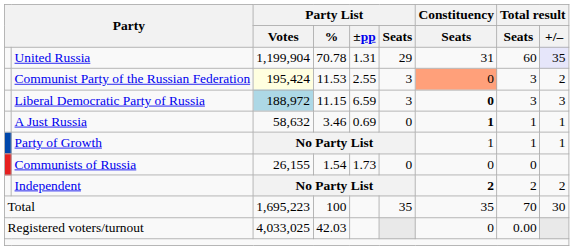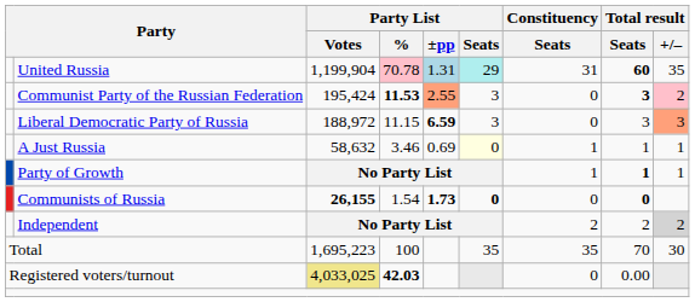United Russia | Party List / %: no background -> pink background
United Russia | Party List / ±pp: no background -> lightblue background
United Russia | Party List / Seats: no background -> paleturquoise background
United Russia | Total result / Seats: normal -> bold
United Russia | Total result / +/–: lavender background -> no background
Communist Party of the Russian Federation | Party List / Votes: lightyellow background -> no background
Communist Party of the Russian Federation | Party List / %: normal -> bold
Communist Party of the Russian Federation | Party List / ±pp: no background -> lightsalmon background
Communist Party of the Russian Federation | Constituency / Seats: lightsalmon background -> no background
Communist Party of the Russian Federation | Total result / Seats: normal -> bold
Communist Party of the Russian Federation | Total result / +/–: no background -> pink background
Liberal Democratic Party of Russia | Party List / Votes: lightblue background -> no background
Liberal Democratic Party of Russia | Party List / ±pp: normal -> bold
Liberal Democratic Party of Russia | Constituency / Seats: bold -> normal
Liberal Democratic Party of Russia | Total result / +/–: no background -> lightsalmon background
A Just Russia | Party List / Seats: no background -> lightyellow background
A Just Russia | Constituency / Seats: bold -> normal
Party of Growth | Total result / Seats: normal -> bold
Communists of Russia | Party List / Votes: normal -> bold
Communists of Russia | Party List / ±pp: normal -> bold
Communists of Russia | Party List / Seats: normal -> bold
Communists of Russia | Total result / Seats: normal -> bold
Independent | Constituency / Seats: bold -> normal
Independent | Total result / +/–: no background -> lightgrey background
Registered voters/turnout | Party List / Votes: no background -> khaki background
Registered voters/turnout | Party List / %: normal -> bold
